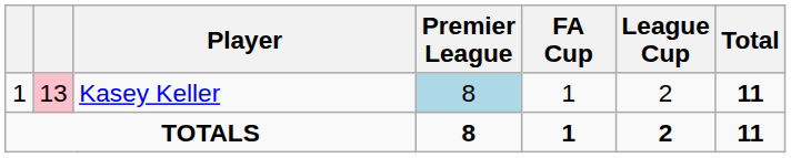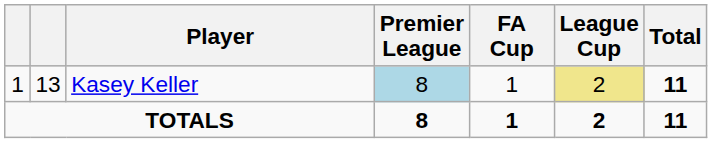row 2 | column 2: pink background -> no background
row 2 | League Cup: no background -> khaki background
